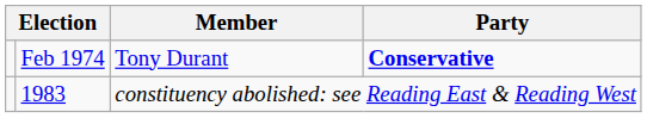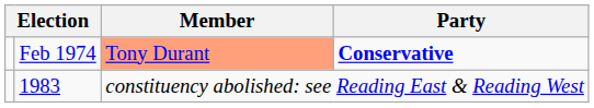Feb 1974 | Member: no background -> lightsalmon background
